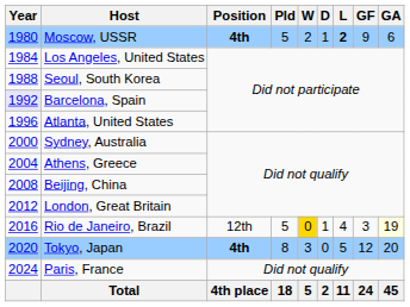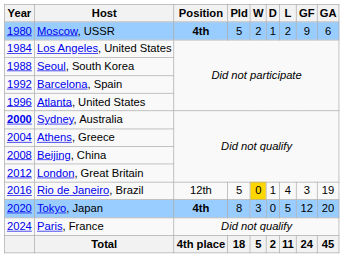Moscow, USSR | L: bold -> normal
Barcelona, Spain | Year: lavender background -> no background
Sydney, Australia | Year: normal -> bold
Rio de Janeiro, Brazil | GA: lightyellow background -> no background
